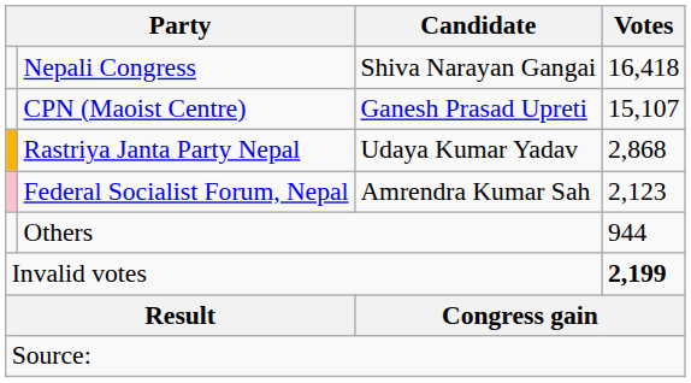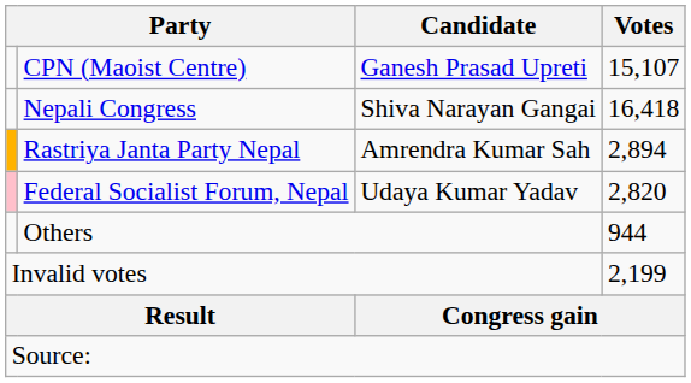rows swapped: Nepali Congress <-> CPN (Maoist Centre)
Rastriya Janta Party Nepal | Candidate: Udaya Kumar Yadav -> Amrendra Kumar Sah
Rastriya Janta Party Nepal | Votes: 2,868 -> 2,894
Federal Socialist Forum, Nepal | Candidate: Amrendra Kumar Sah -> Udaya Kumar Yadav
Federal Socialist Forum, Nepal | Votes: 2,123 -> 2,820
Invalid votes | Votes: bold -> normal
